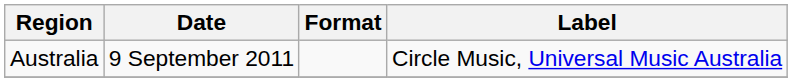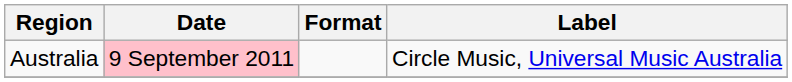Australia | Date: no background -> pink background
